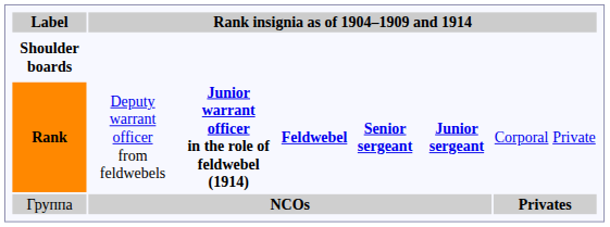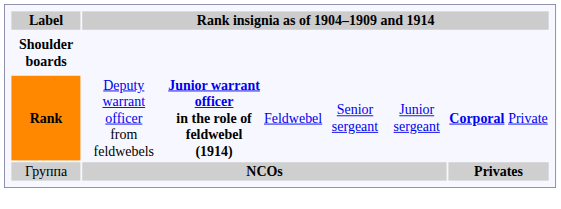Rank | column 4: bold -> normal
Rank | column 5: bold -> normal
Rank | column 6: bold -> normal
Rank | column 7: normal -> bold
